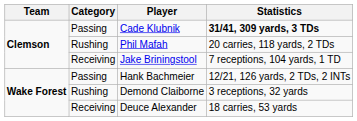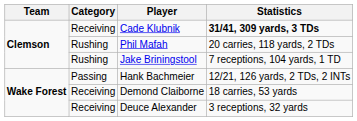Cade Klubnik | Category: Passing -> Receiving
Jake Briningstool | Category: Receiving -> Rushing
Demond Claiborne | Category: Rushing -> Receiving
Demond Claiborne | Statistics: 3 receptions, 32 yards -> 18 carries, 53 yards
Deuce Alexander | Statistics: 18 carries, 53 yards -> 3 receptions, 32 yards
